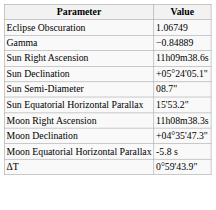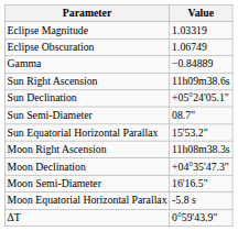+ row: Eclipse Magnitude | 1.03319
+ row: Moon Semi-Diameter | 16'16.5"
